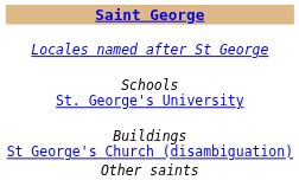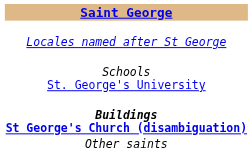row 4 | column 1: normal -> bold
